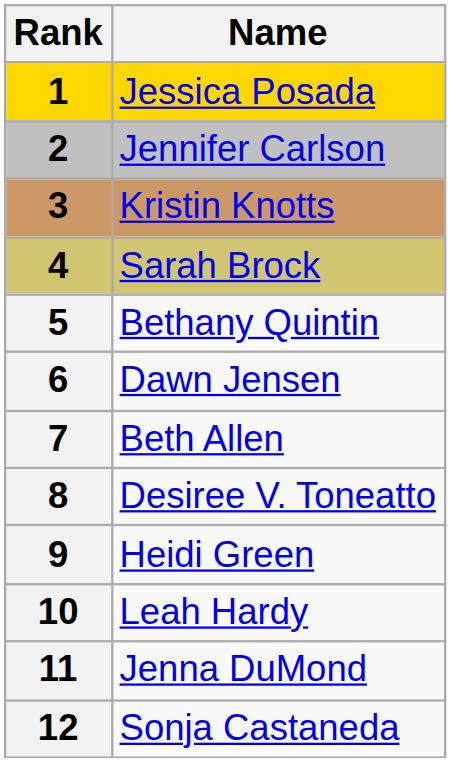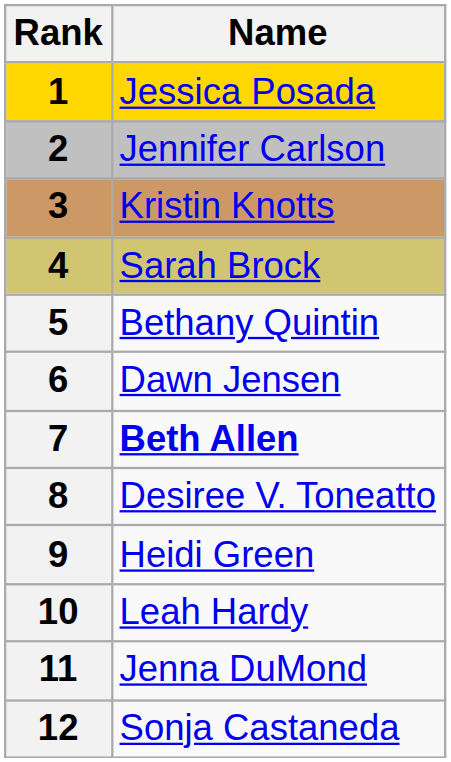Beth Allen | Name: normal -> bold
